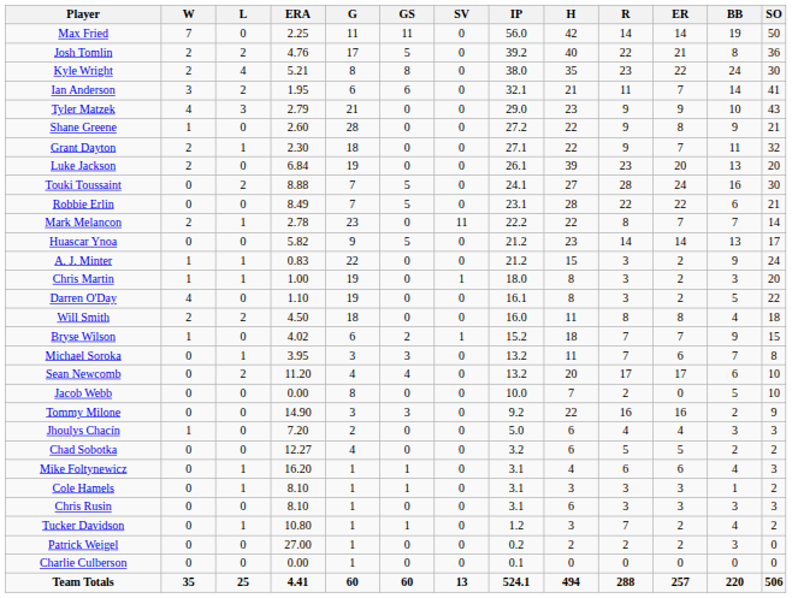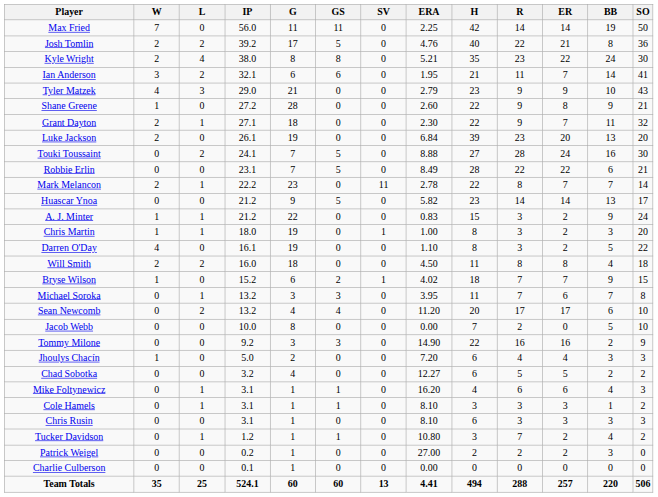columns swapped: ERA <-> IP
